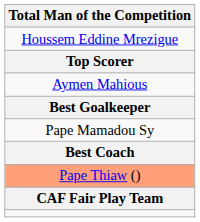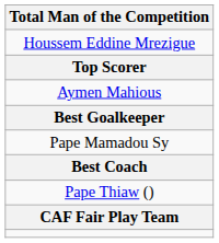row 8 | column 1: lightsalmon background -> no background
